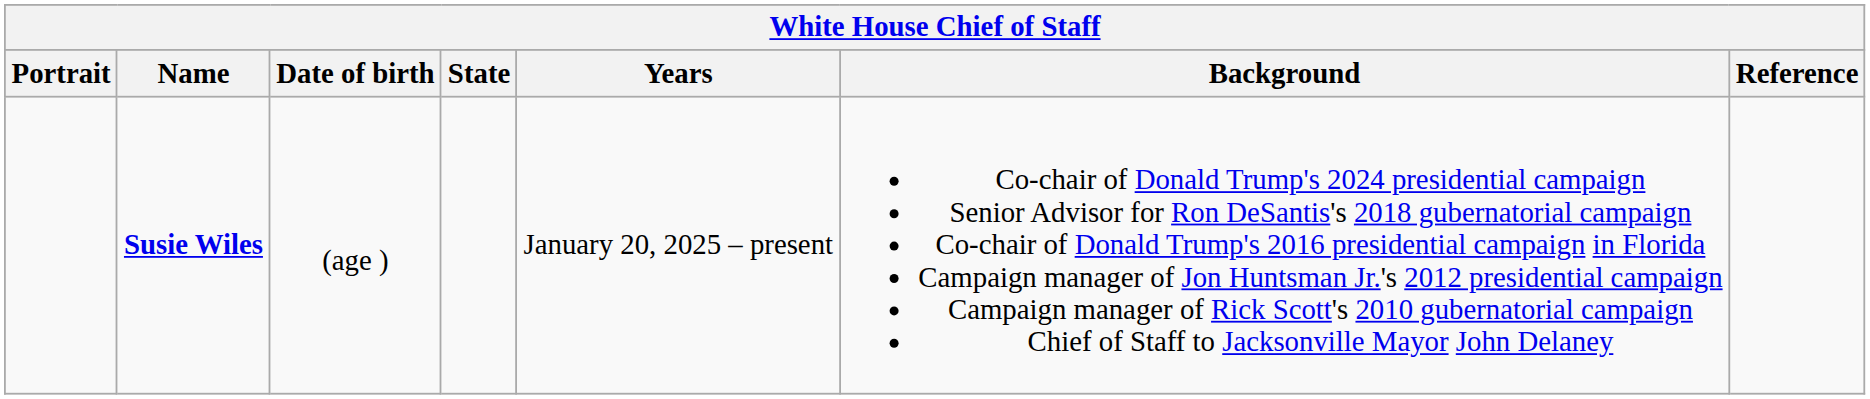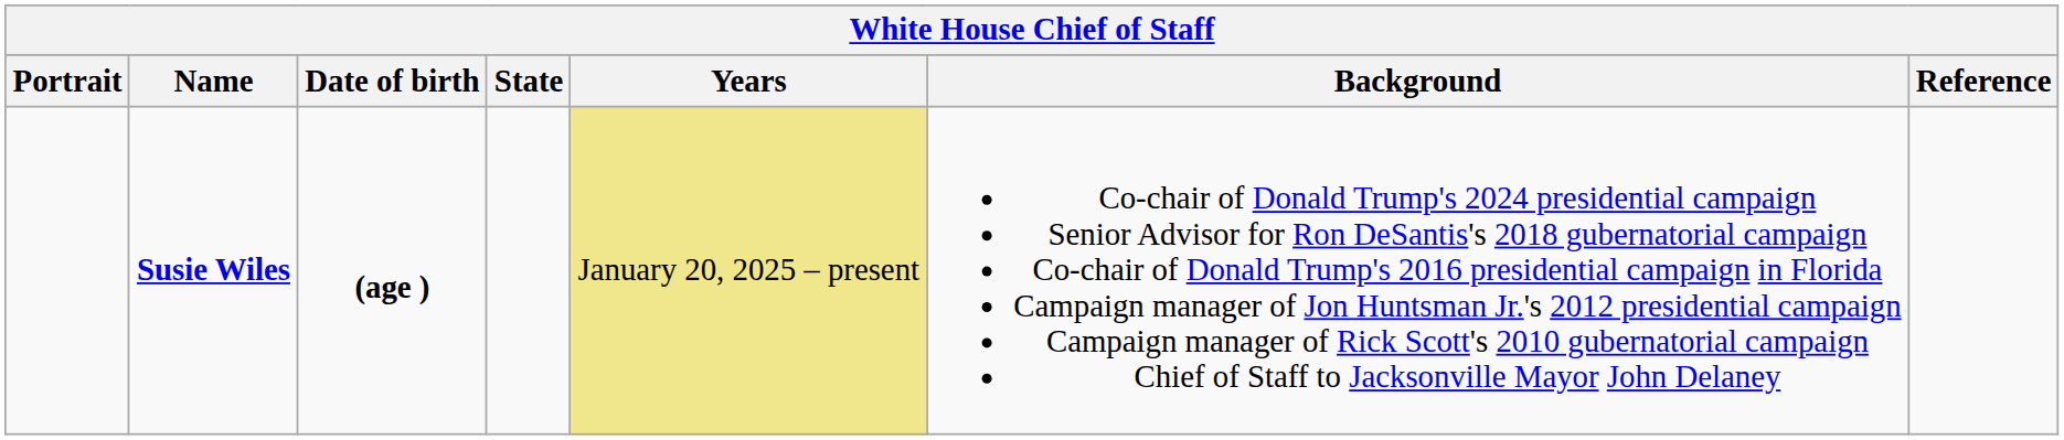Susie Wiles | Date of birth: normal -> bold
Susie Wiles | Years: no background -> khaki background
